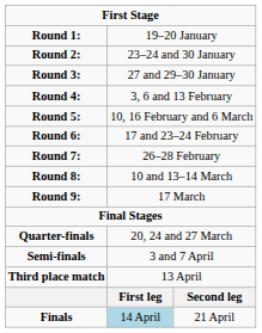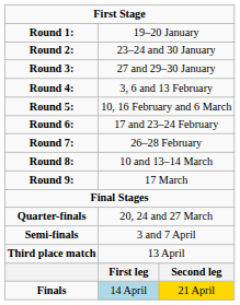Finals | column 3: no background -> gold background
